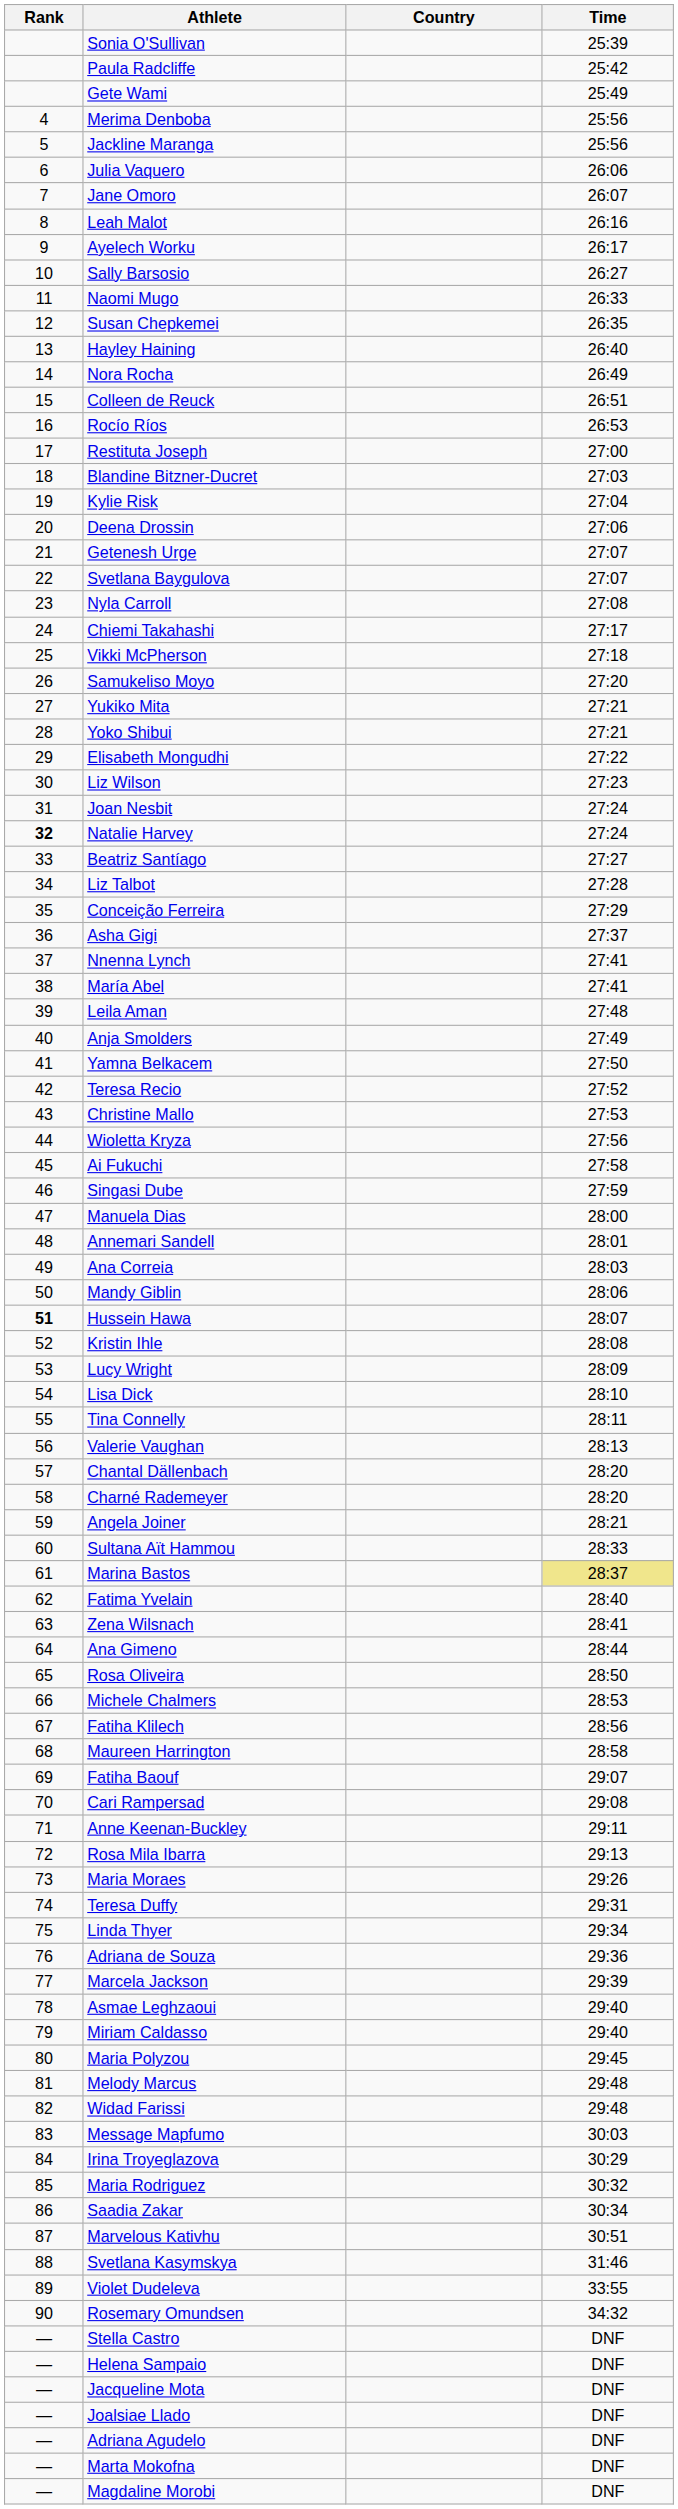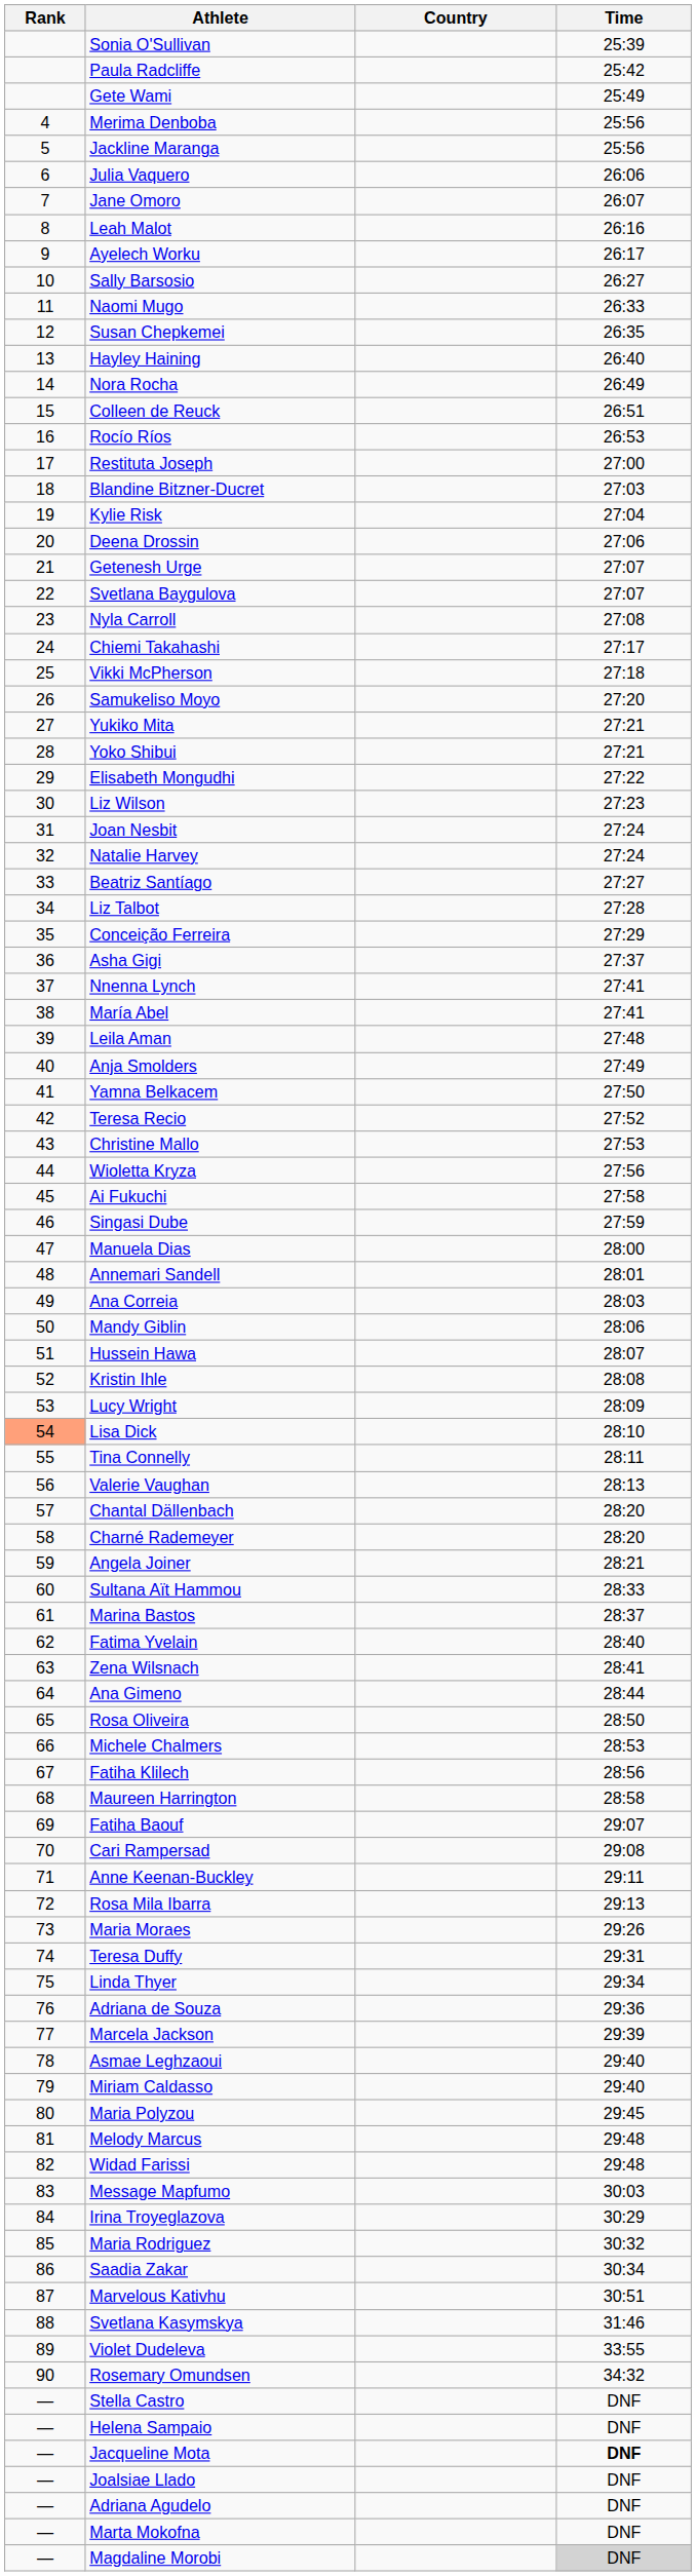Natalie Harvey | Rank: bold -> normal
Hussein Hawa | Rank: bold -> normal
Lisa Dick | Rank: no background -> lightsalmon background
Marina Bastos | Time: khaki background -> no background
Jacqueline Mota | Time: normal -> bold
Magdaline Morobi | Time: no background -> lightgrey background
